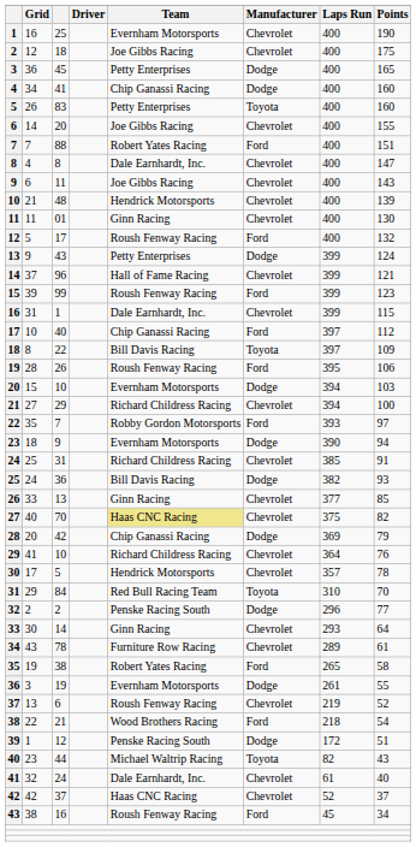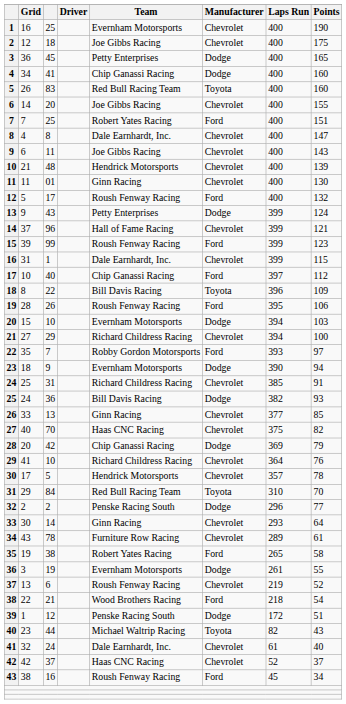row 6 | Team: Petty Enterprises -> Red Bull Racing Team
row 8 | column 3: 88 -> 25
row 19 | Laps Run: 397 -> 396
row 28 | Team: khaki background -> no background
